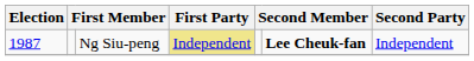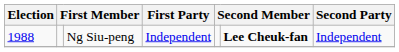Ng Siu-peng | Election: 1987 -> 1988
Ng Siu-peng | First Party: khaki background -> no background
